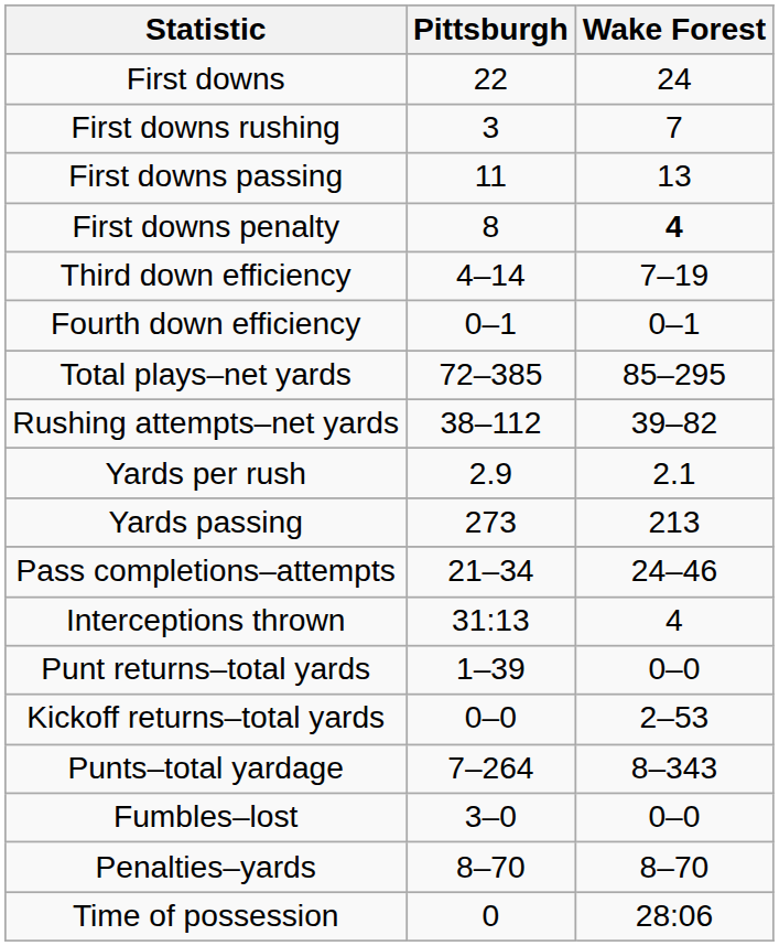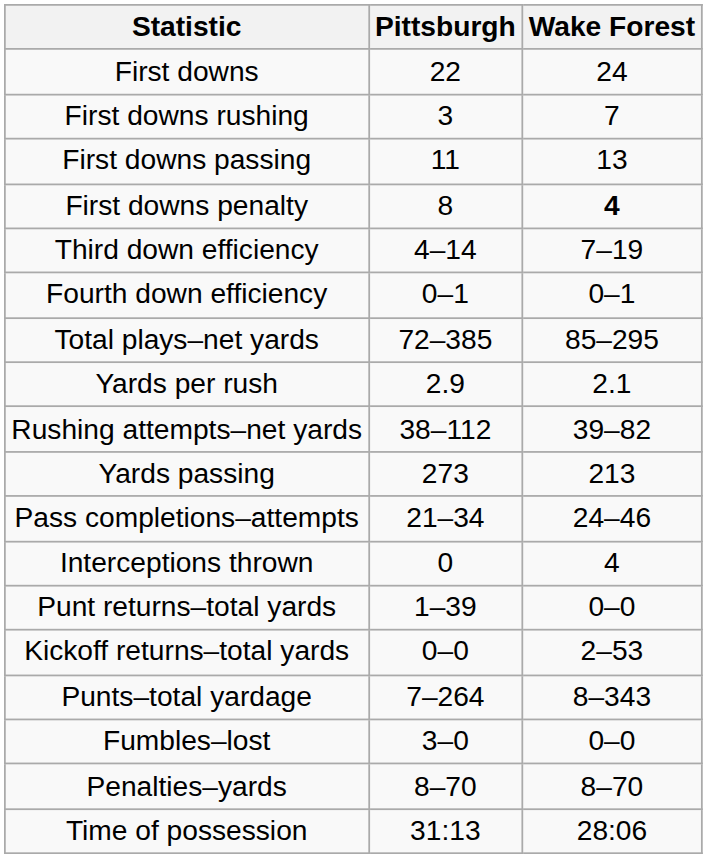rows swapped: Rushing attempts–net yards <-> Yards per rush
Interceptions thrown | Pittsburgh: 31:13 -> 0
Time of possession | Pittsburgh: 0 -> 31:13
